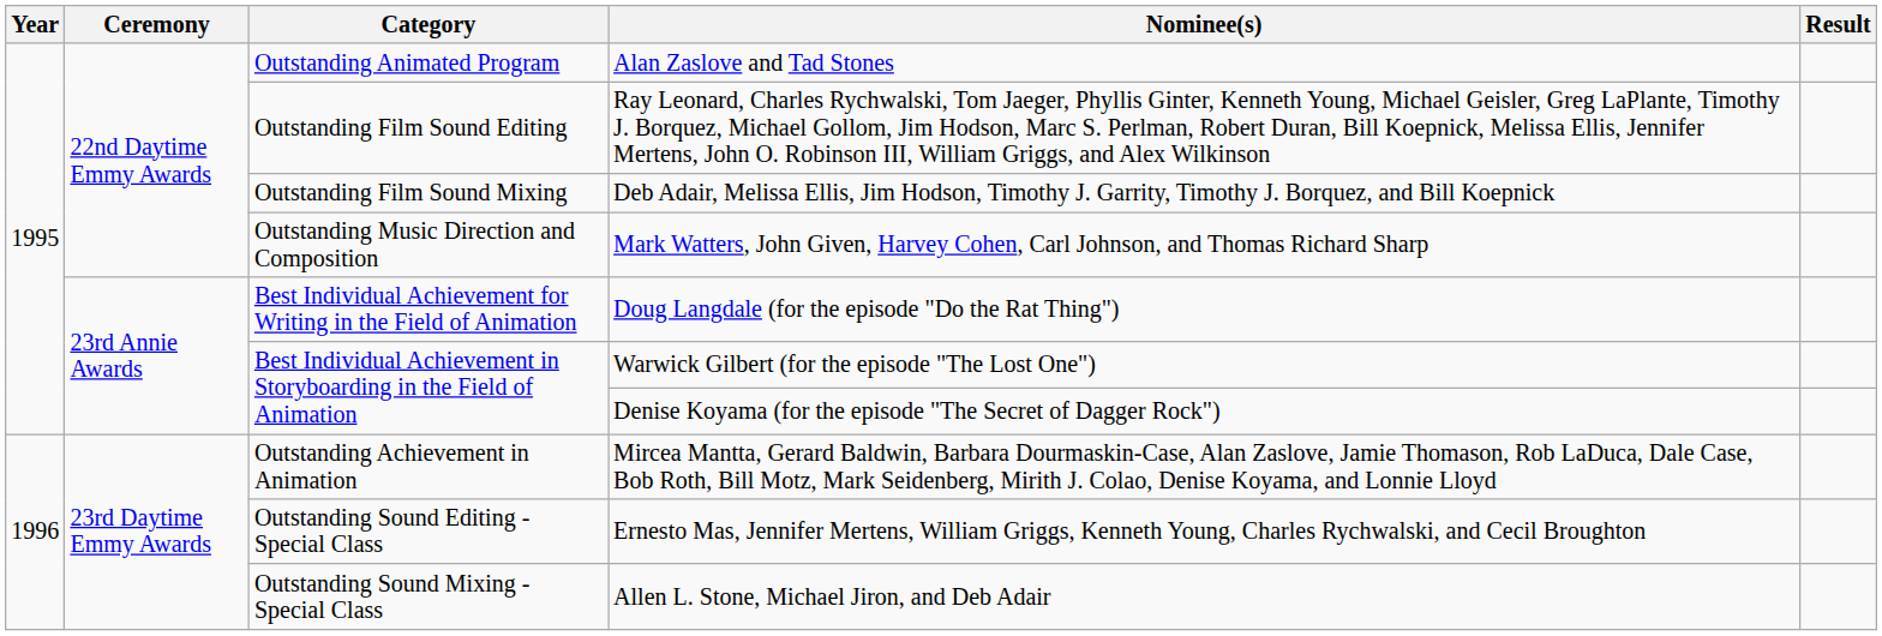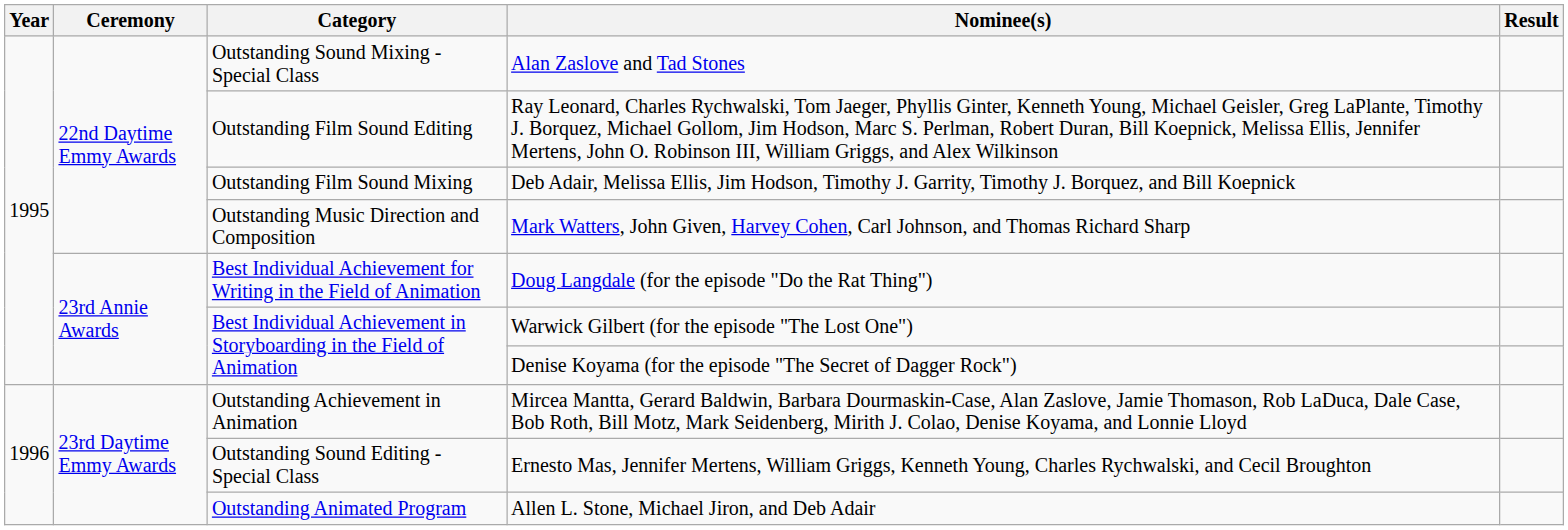Alan Zaslove and Tad Stones | Category: Outstanding Animated Program -> Outstanding Sound Mixing - Special Class
Allen L. Stone, Michael Jiron, and Deb Adair | Category: Outstanding Sound Mixing - Special Class -> Outstanding Animated Program
